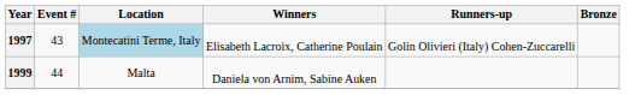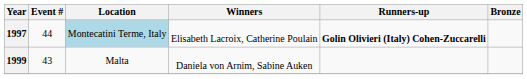1997 | Event #: 43 -> 44
1997 | Runners-up: normal -> bold
1999 | Event #: 44 -> 43
